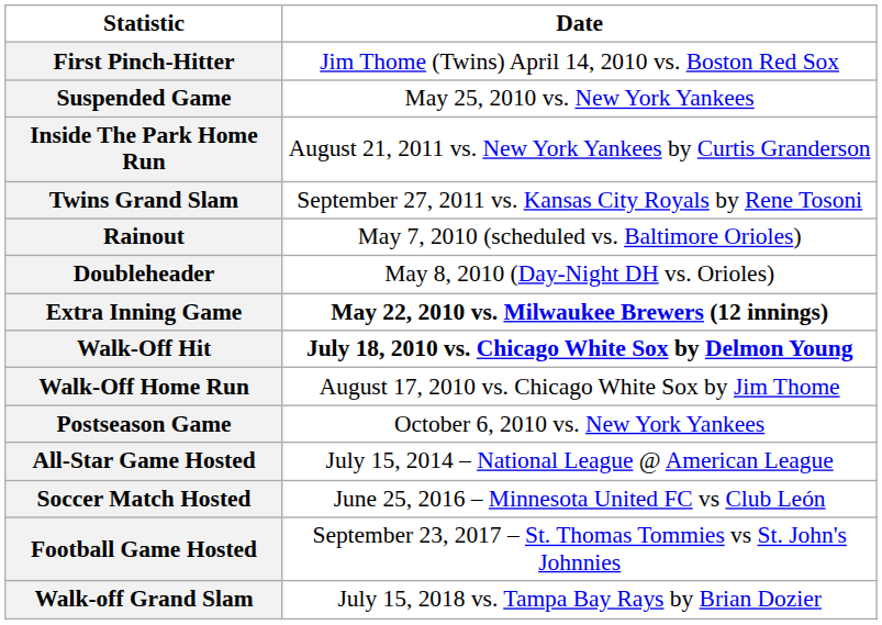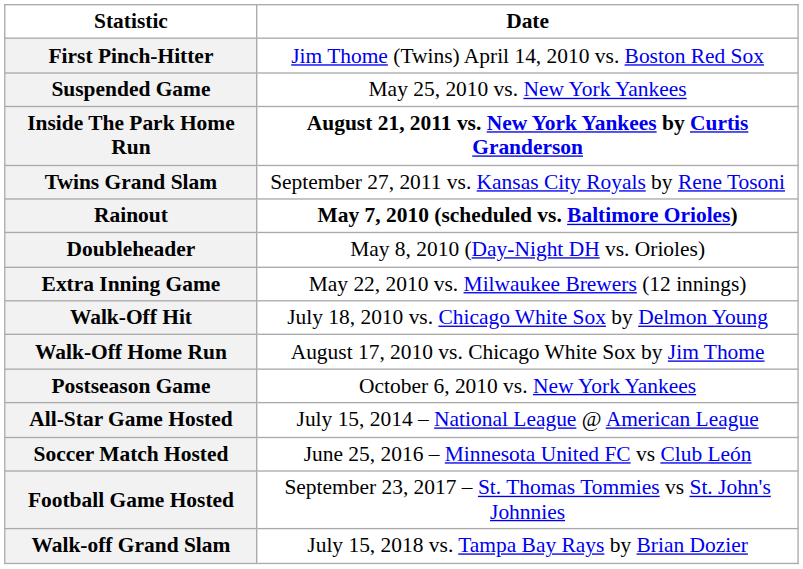Inside The Park Home Run | Date: normal -> bold
Rainout | Date: normal -> bold
Extra Inning Game | Date: bold -> normal
Walk-Off Hit | Date: bold -> normal
